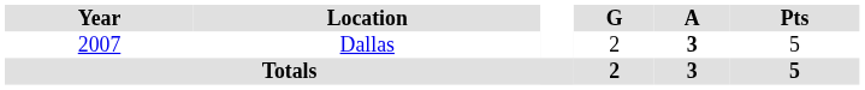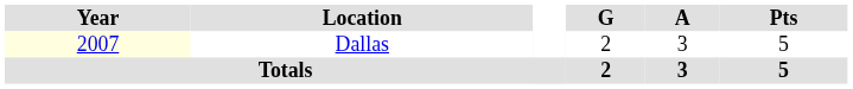Dallas | Year: no background -> lightyellow background
Dallas | A: bold -> normal
